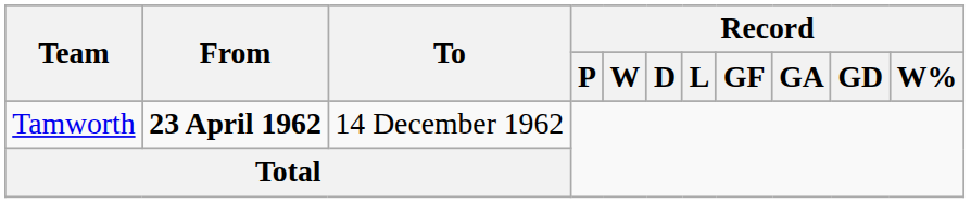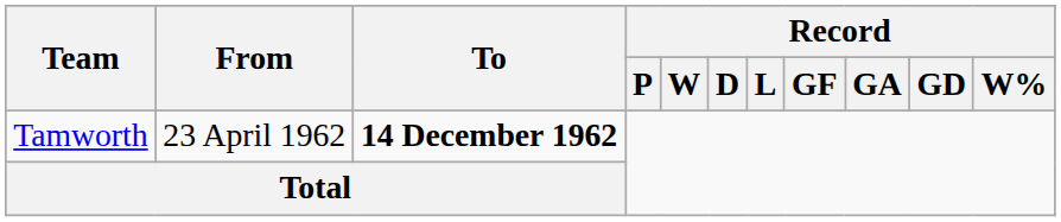Tamworth | From: bold -> normal
Tamworth | To: normal -> bold
